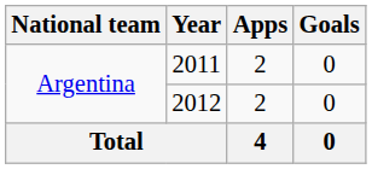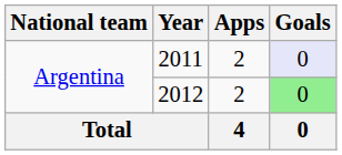2011 | Goals: no background -> lavender background
2012 | Goals: no background -> lightgreen background
